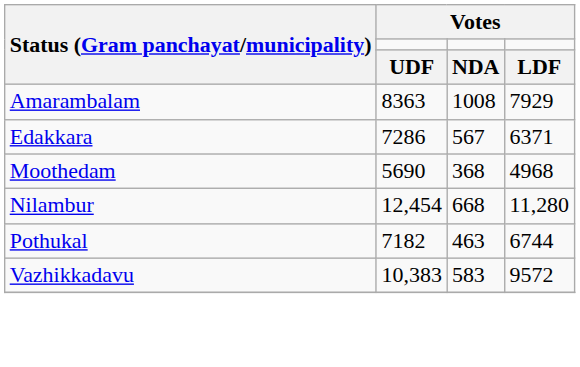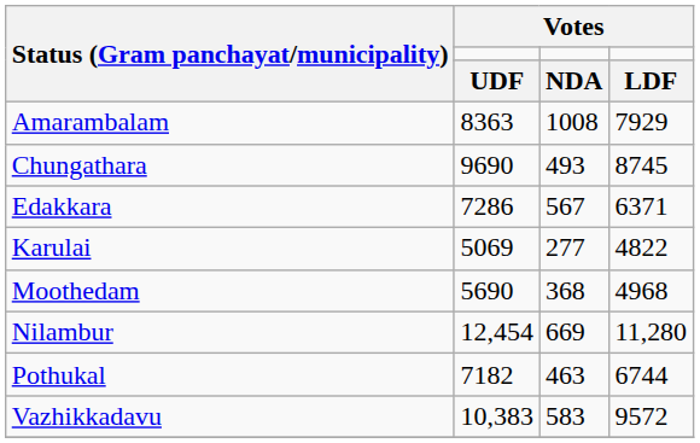+ row: Chungathara | 9690 | 493 | 8745
+ row: Karulai | 5069 | 277 | 4822
Nilambur | column 3: 668 -> 669
